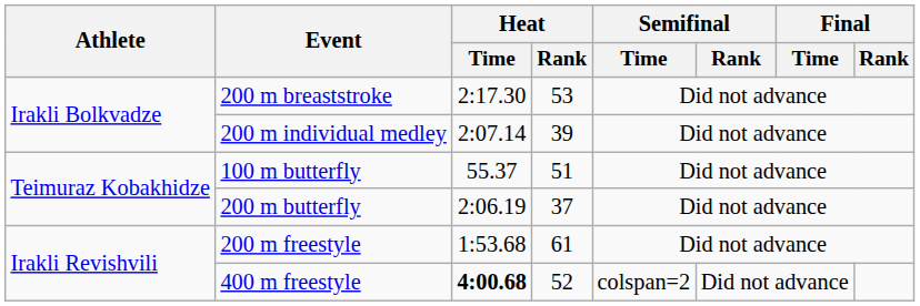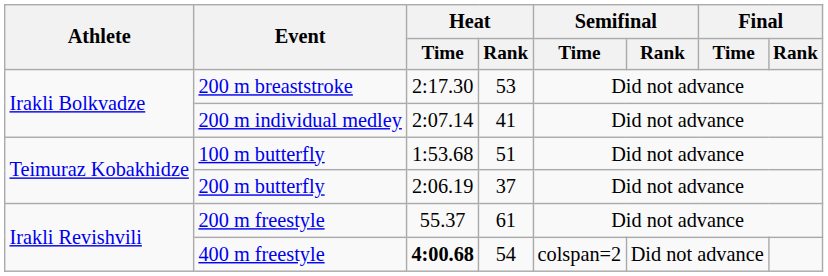200 m individual medley | Heat / Rank: 39 -> 41
100 m butterfly | Heat / Time: 55.37 -> 1:53.68
200 m freestyle | Heat / Time: 1:53.68 -> 55.37
400 m freestyle | Heat / Rank: 52 -> 54
